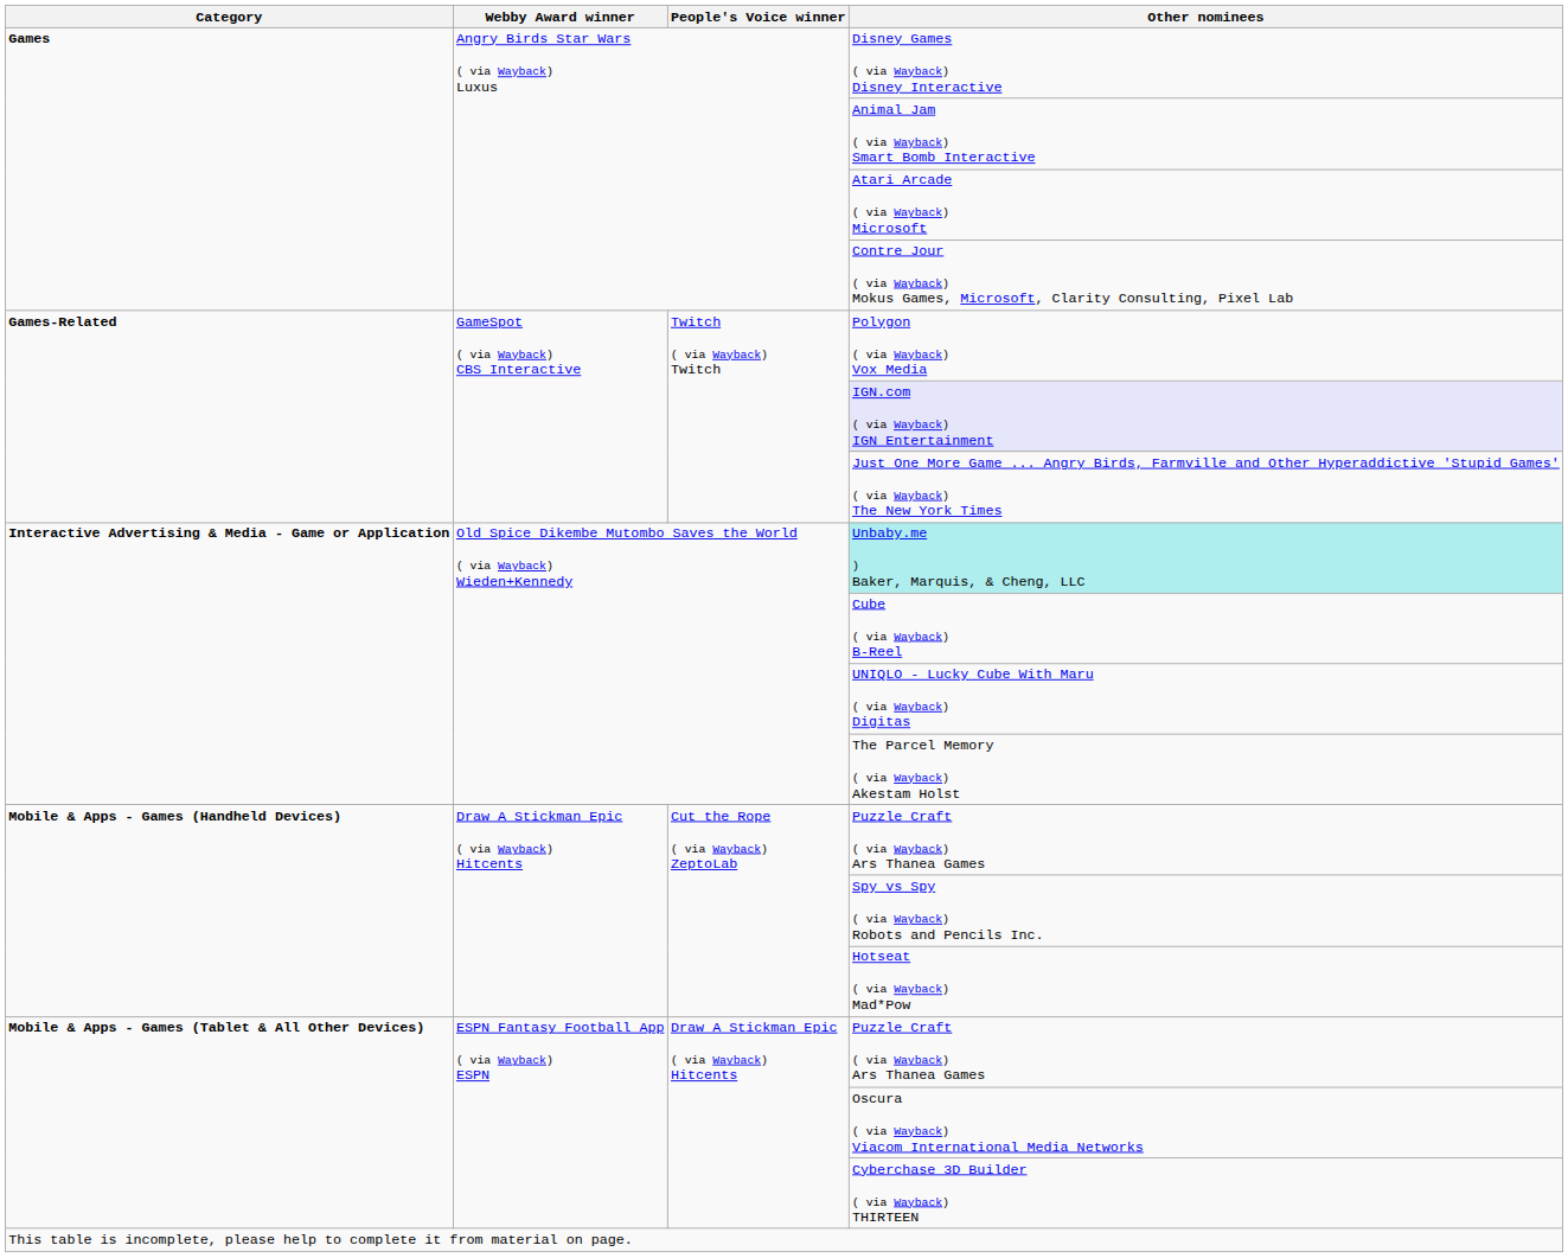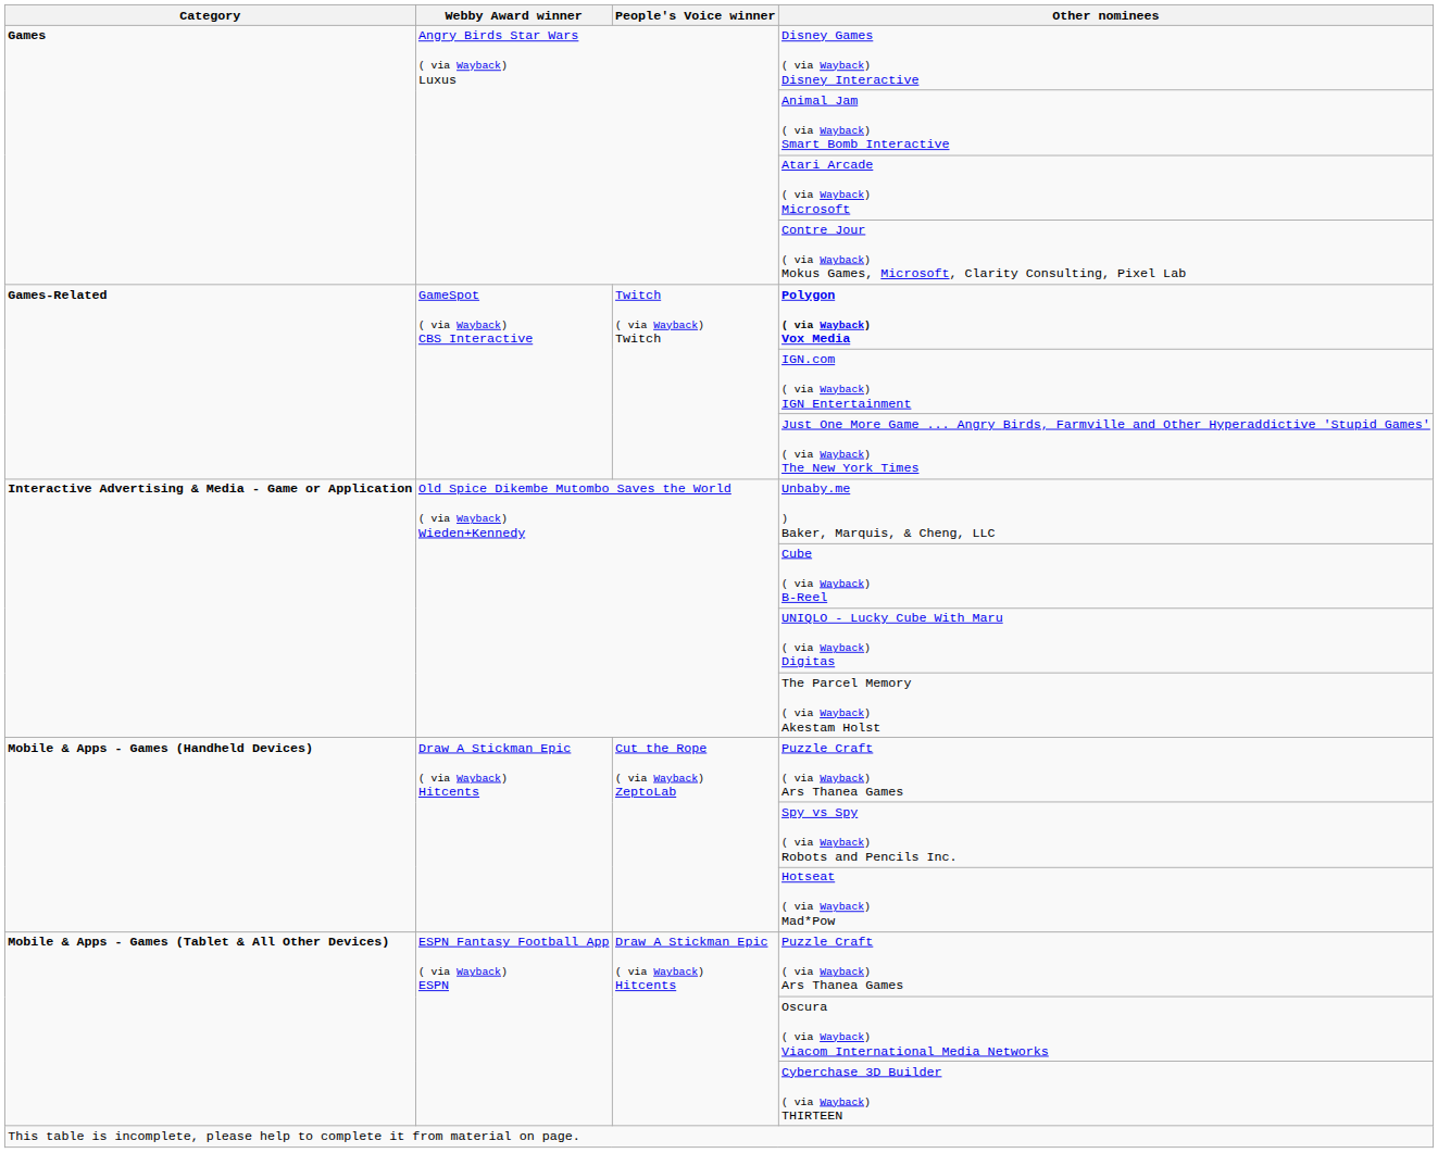Polygon ( via Wayback) Vox Media | Other nominees: normal -> bold
IGN.com ( via Wayback) IGN Entertainment | Other nominees: lavender background -> no background
Unbaby.me ) Baker, Marquis, & Cheng, LLC | Other nominees: paleturquoise background -> no background
